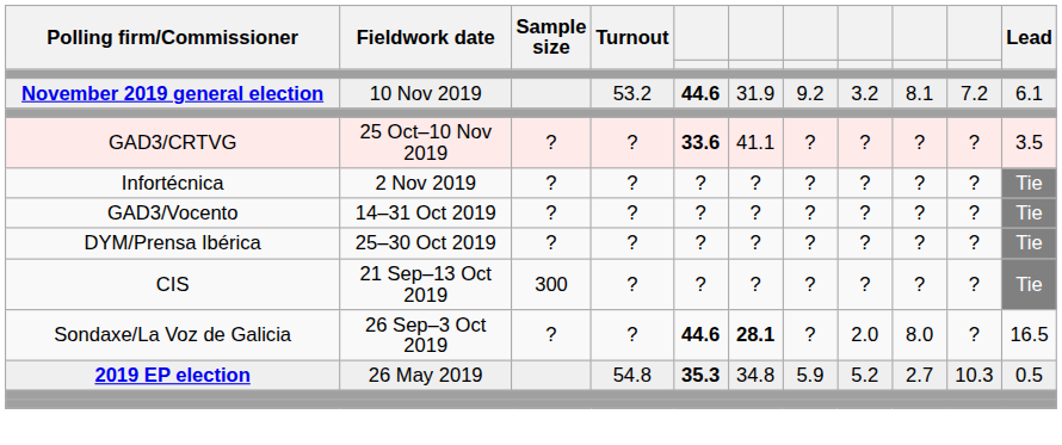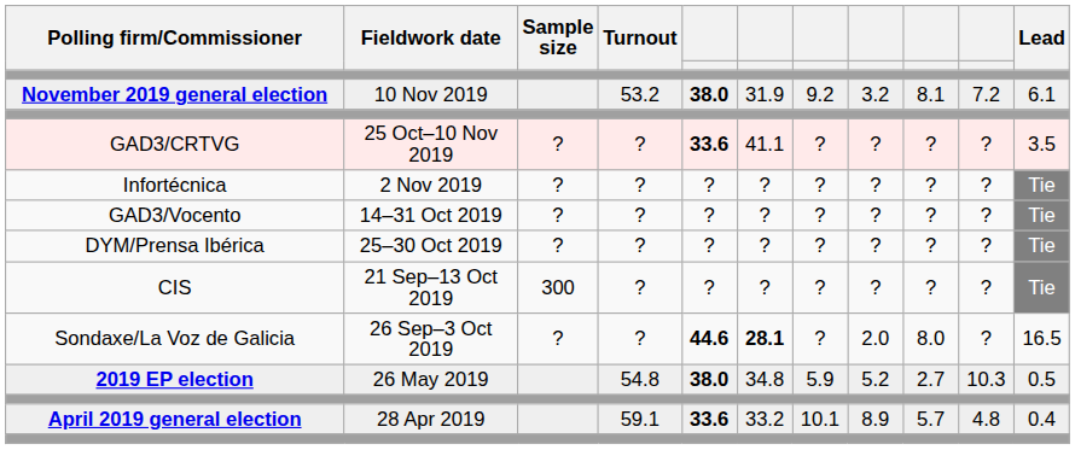November 2019 general election | column 5: 44.6 -> 38.0
2019 EP election | column 5: 35.3 -> 38.0
+ row: April 2019 general election | 28 Apr 2019 | 59.1 | 33.6 | 33.2 | 10.1 | 8.9 | 5.7 | 4.8 | 0.4
